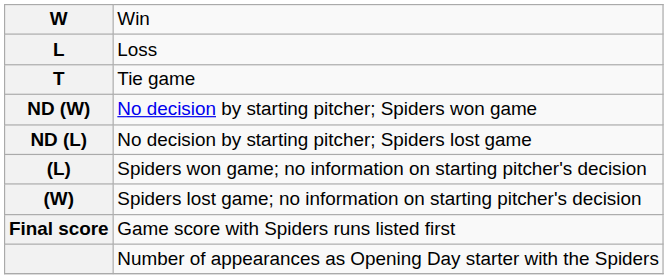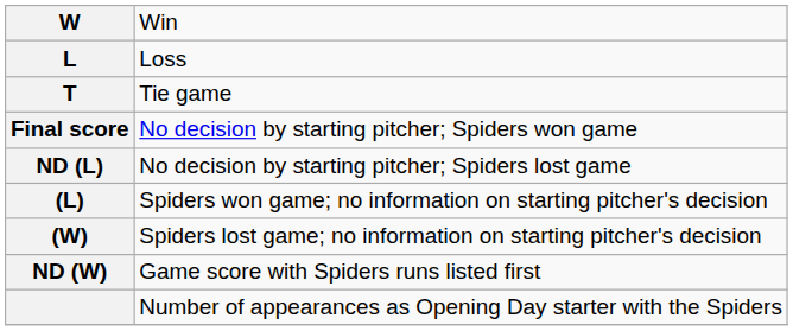row 4 | column 1: ND (W) -> Final score
row 8 | column 1: Final score -> ND (W)
